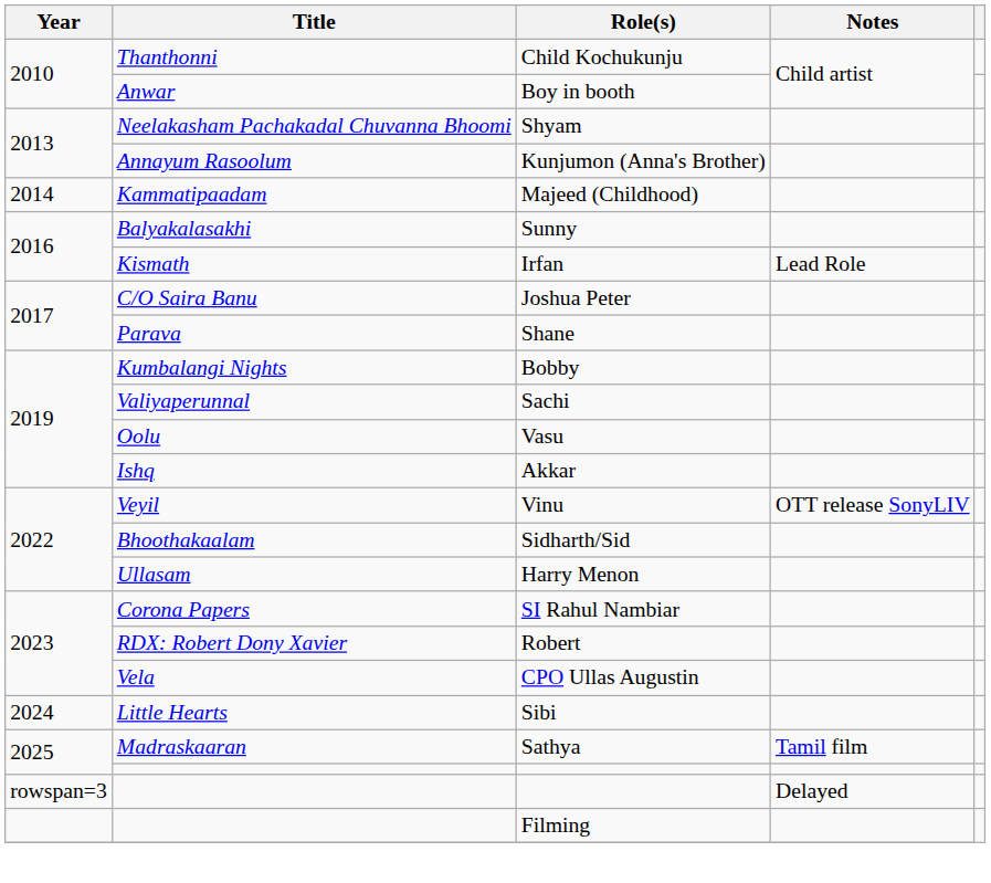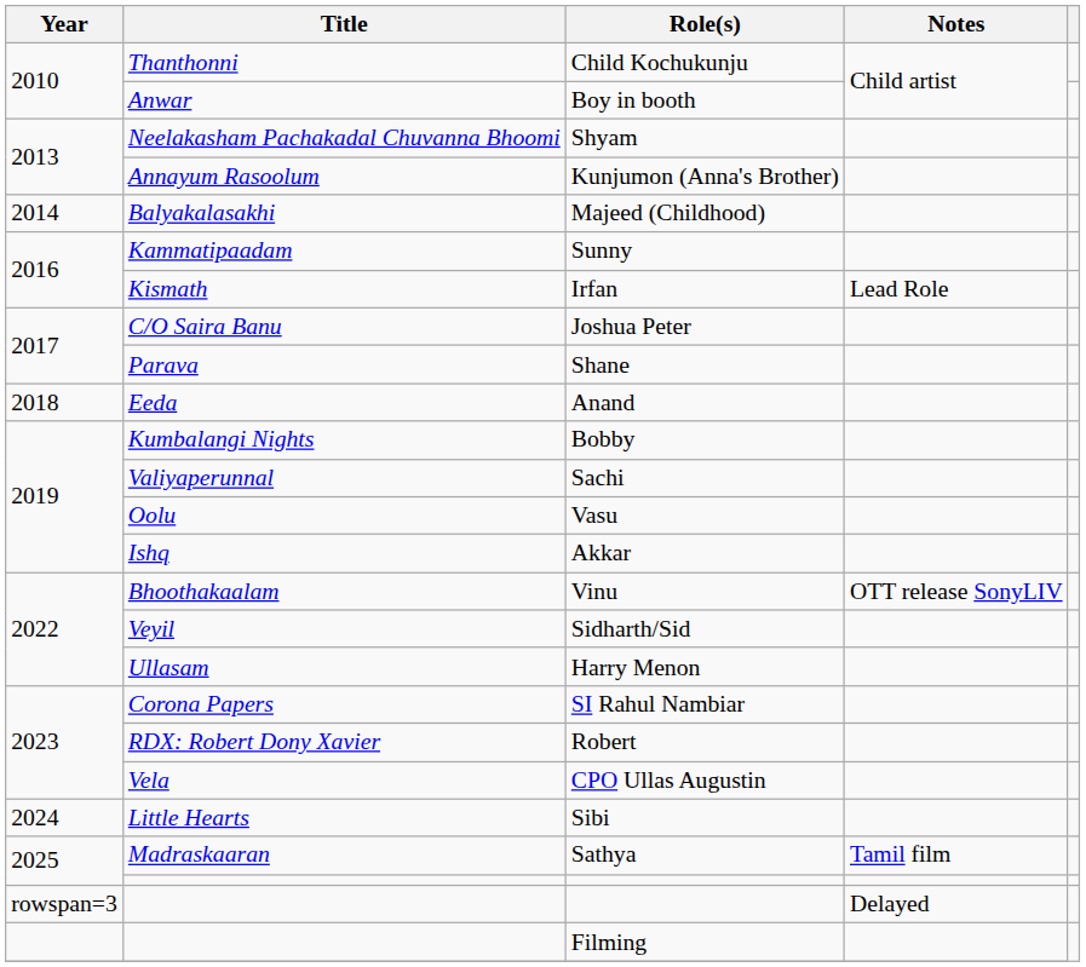Majeed (Childhood) | Title: Kammatipaadam -> Balyakalasakhi
Sunny | Title: Balyakalasakhi -> Kammatipaadam
+ row: 2018 | Eeda | Anand
Vinu | Title: Veyil -> Bhoothakaalam
Sidharth/Sid | Title: Bhoothakaalam -> Veyil
